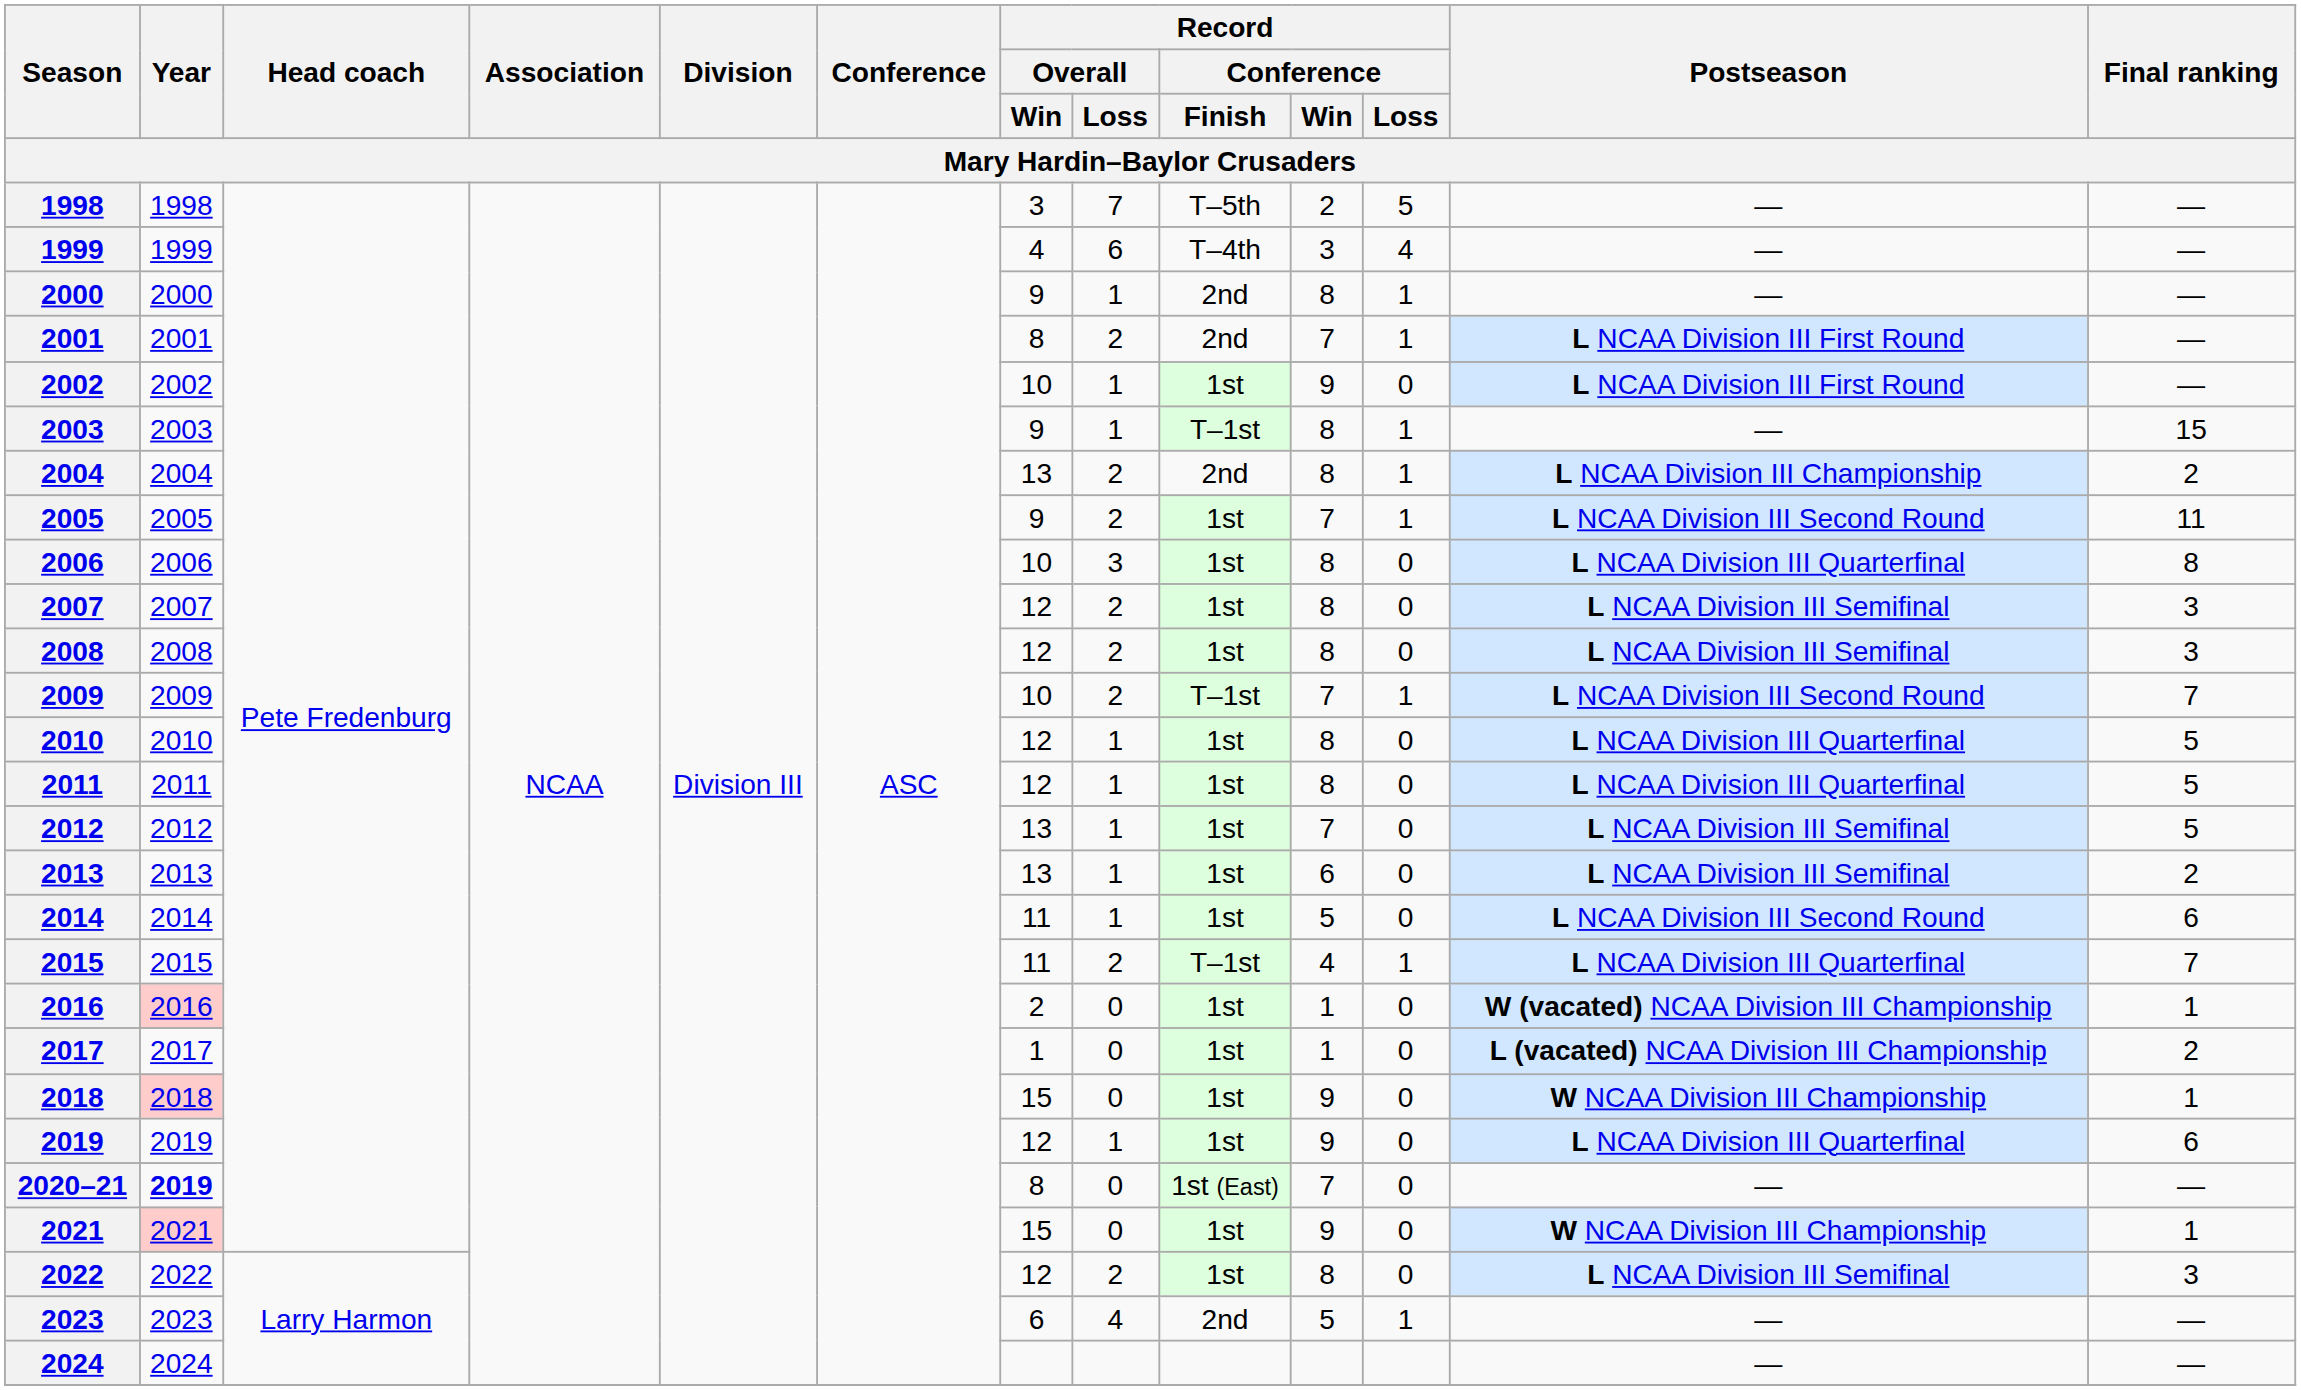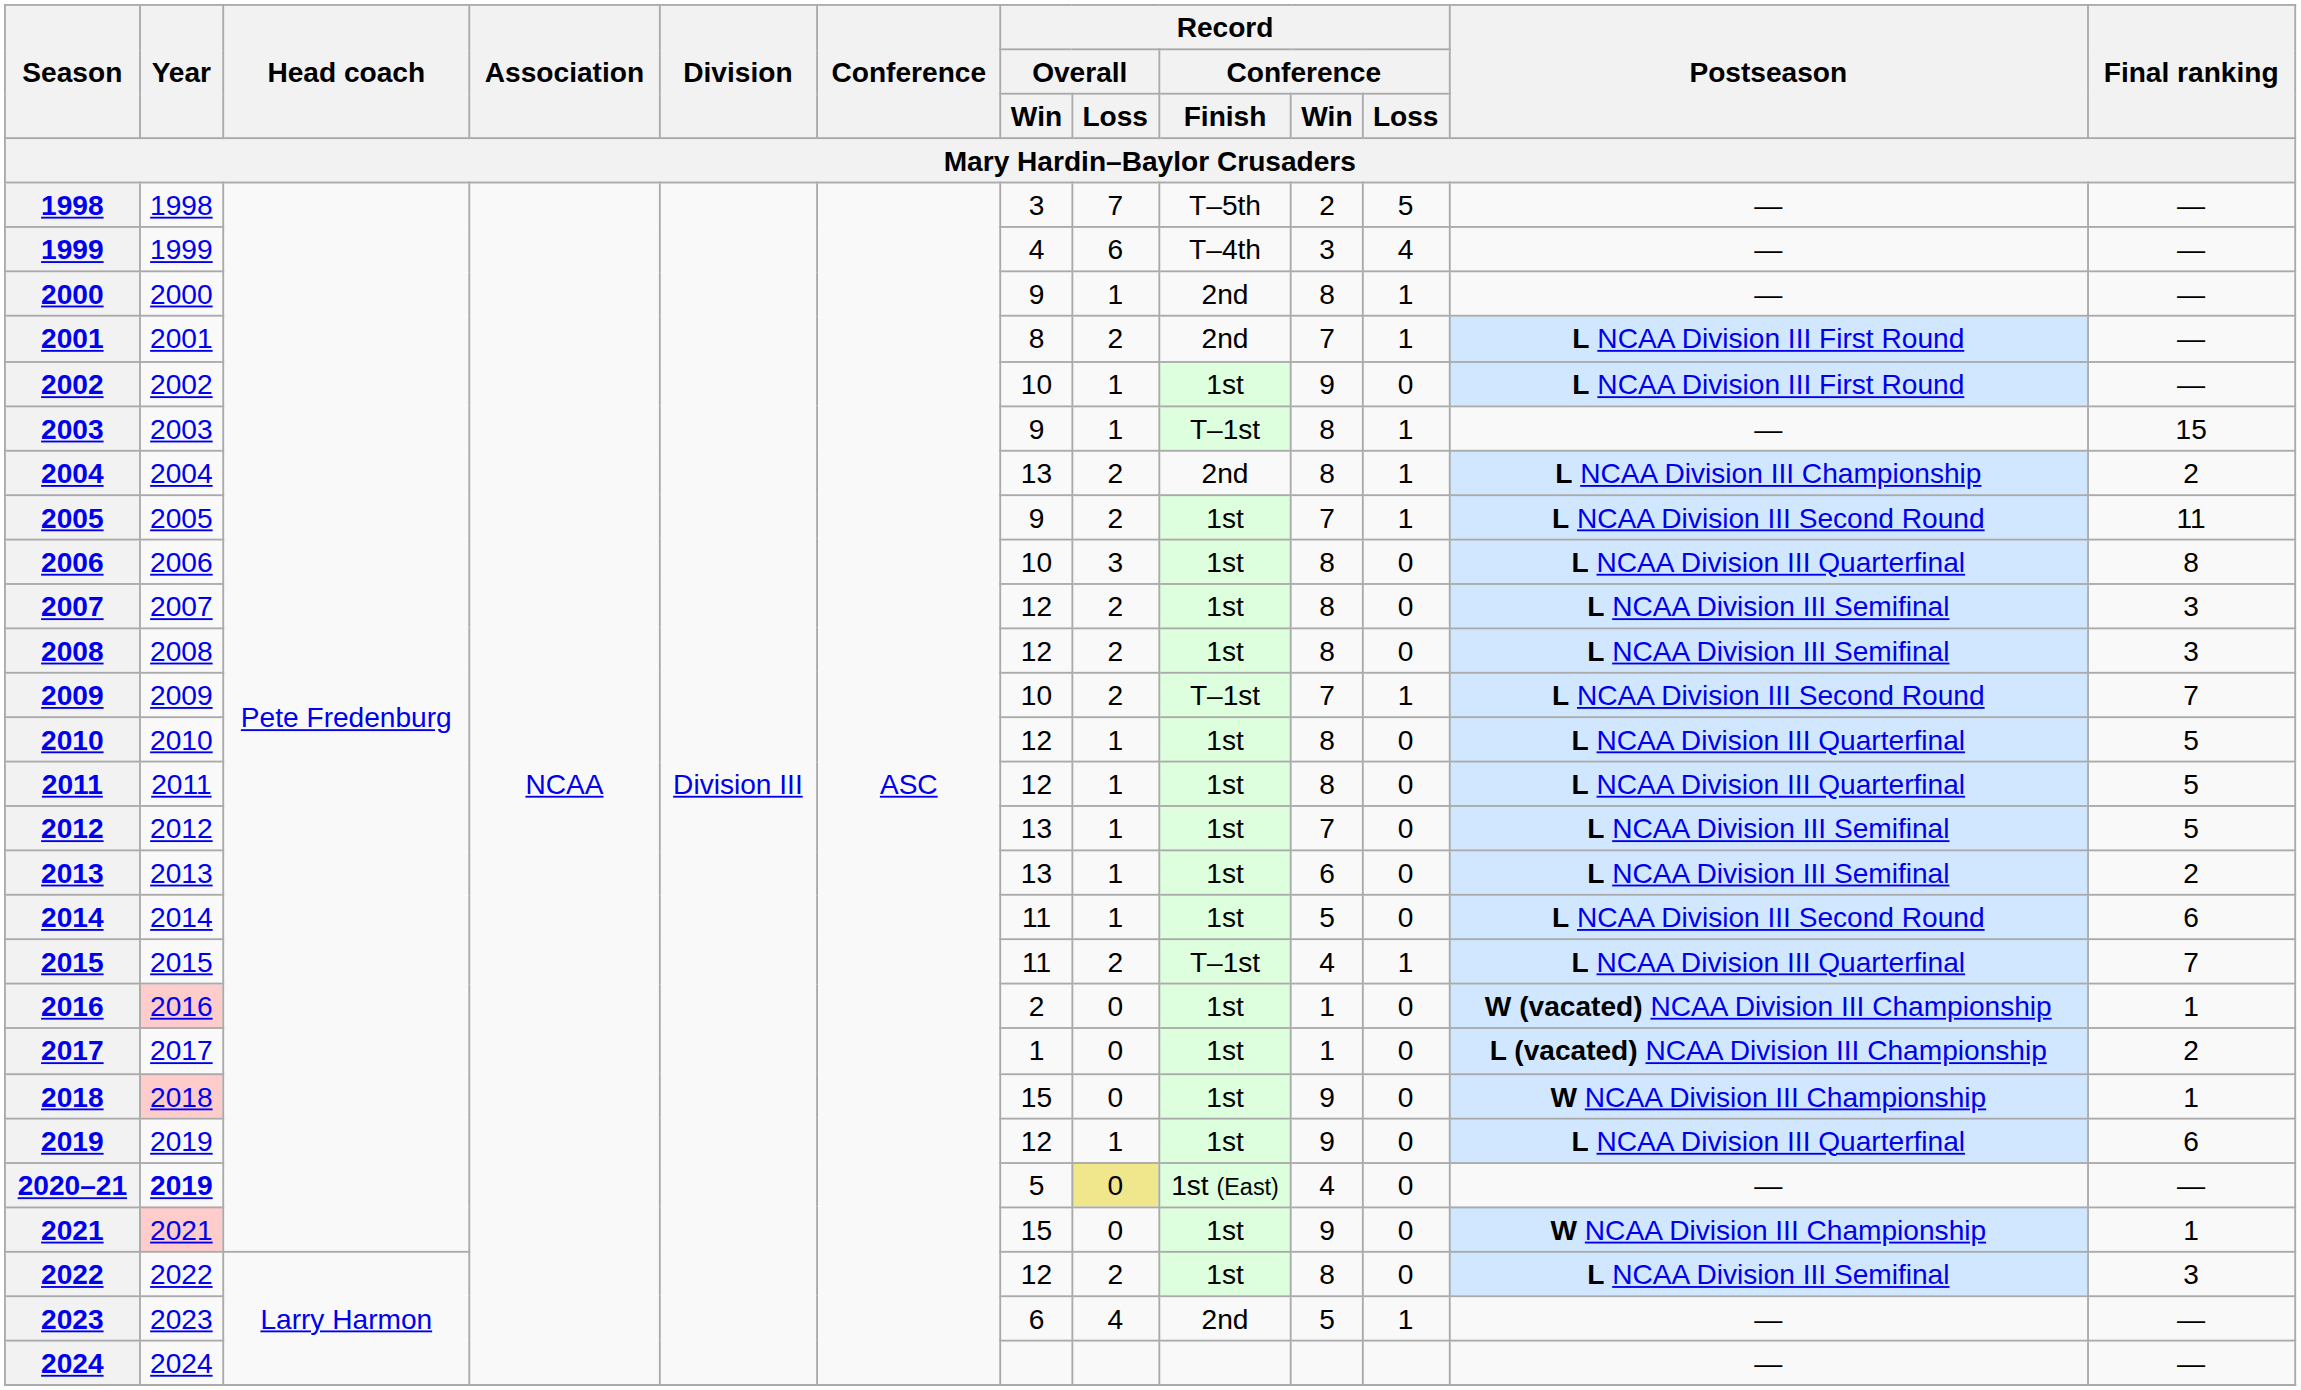2020–21 | Record / Overall / Win: 8 -> 5
2020–21 | Record / Overall / Loss: no background -> khaki background
2020–21 | Record / Conference / Win: 7 -> 4
